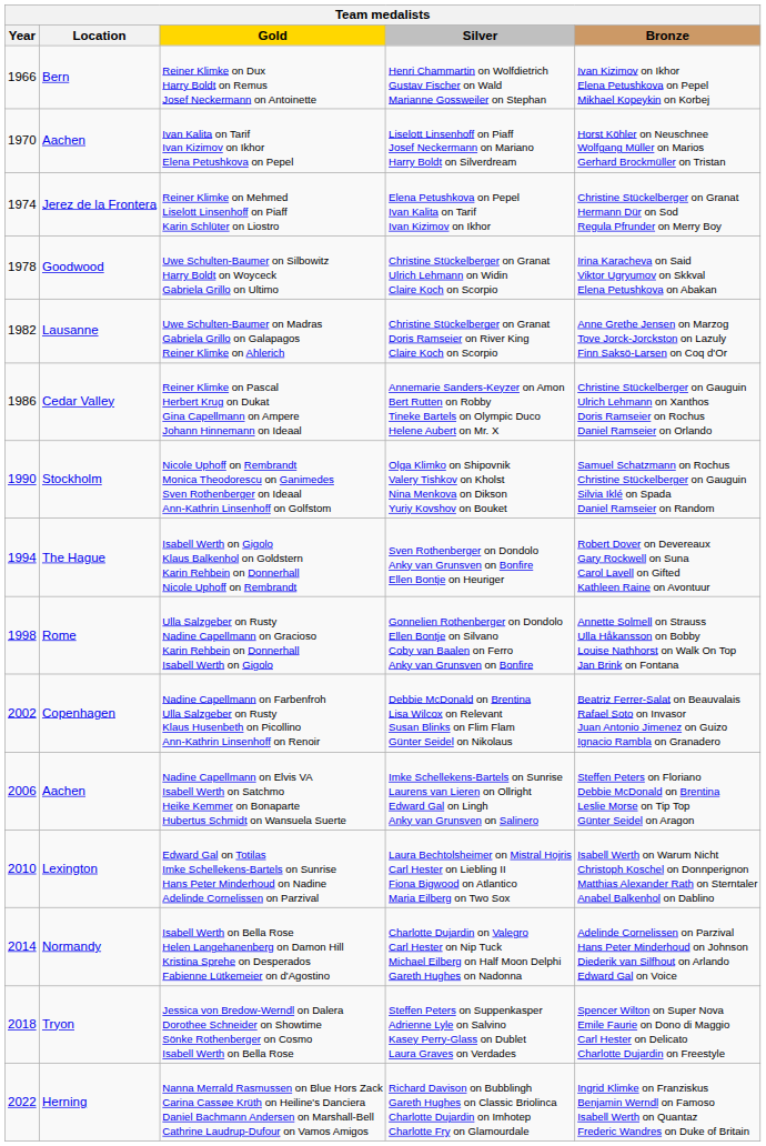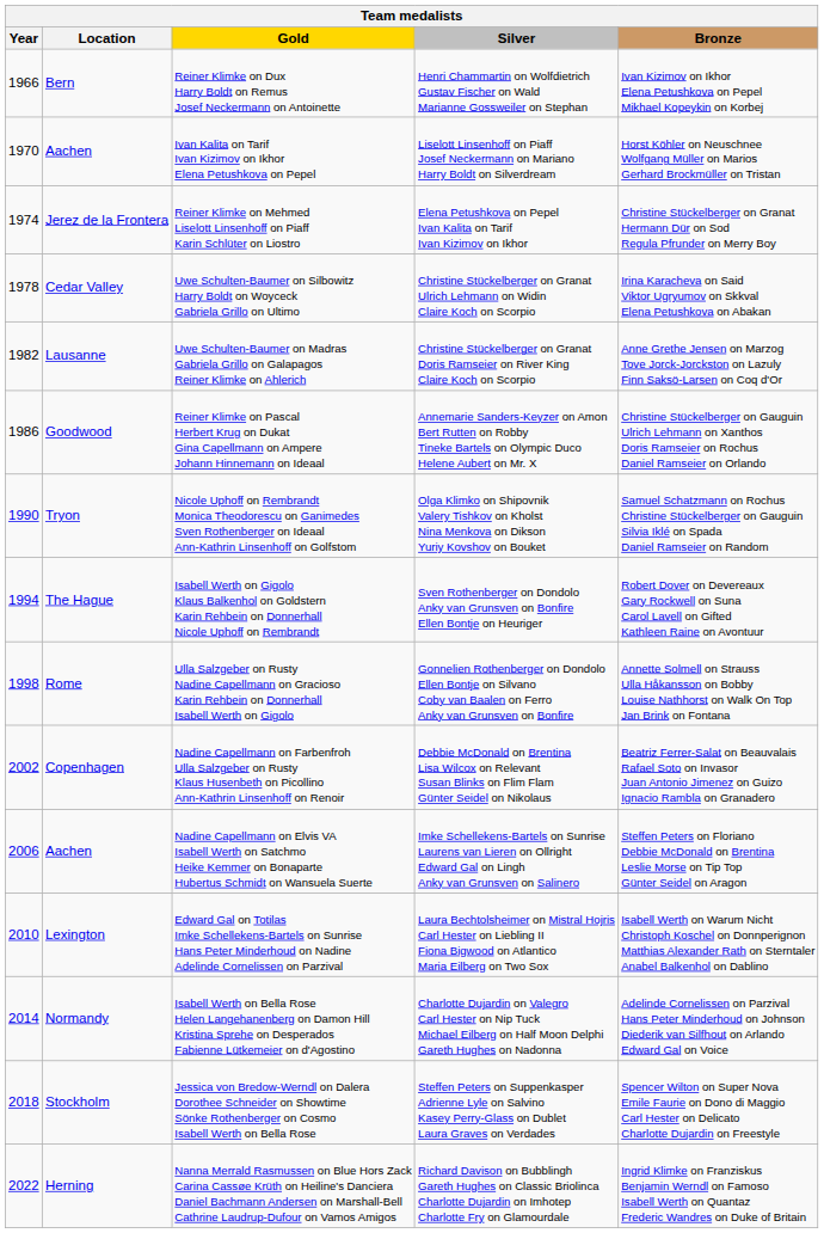row 6 | Location: Goodwood -> Cedar Valley
row 8 | Location: Cedar Valley -> Goodwood
row 9 | Location: Stockholm -> Tryon
row 16 | Location: Tryon -> Stockholm
